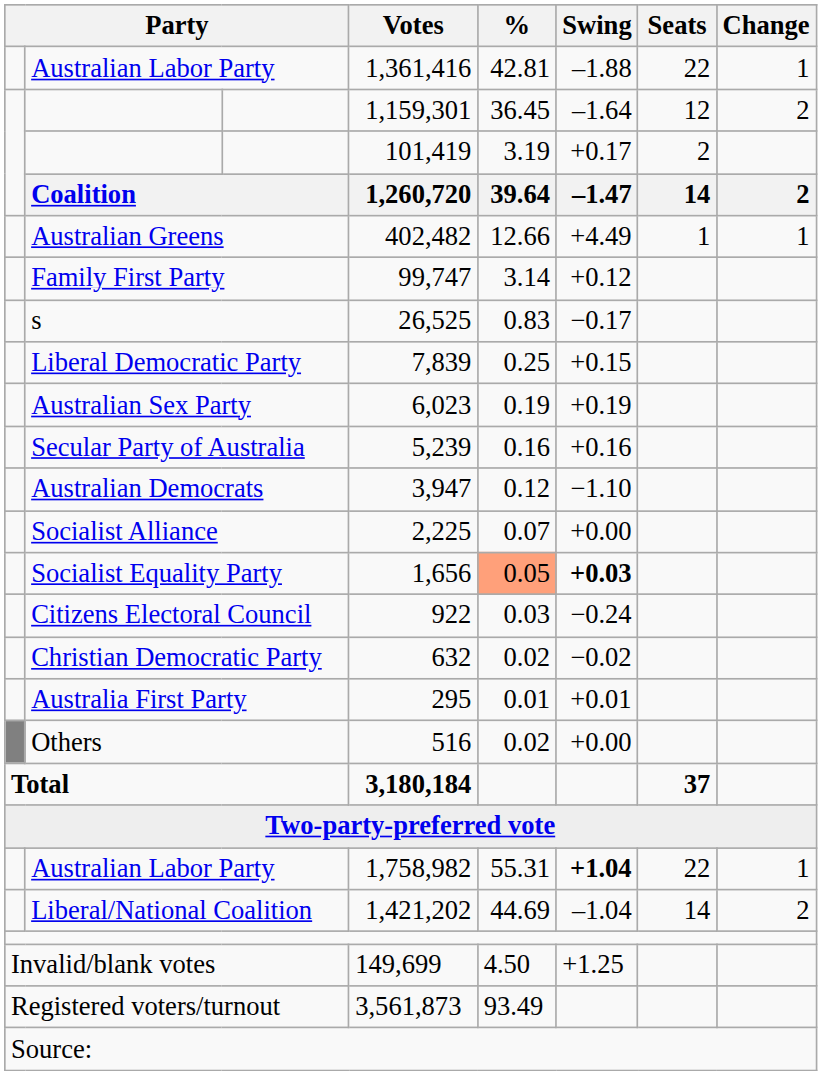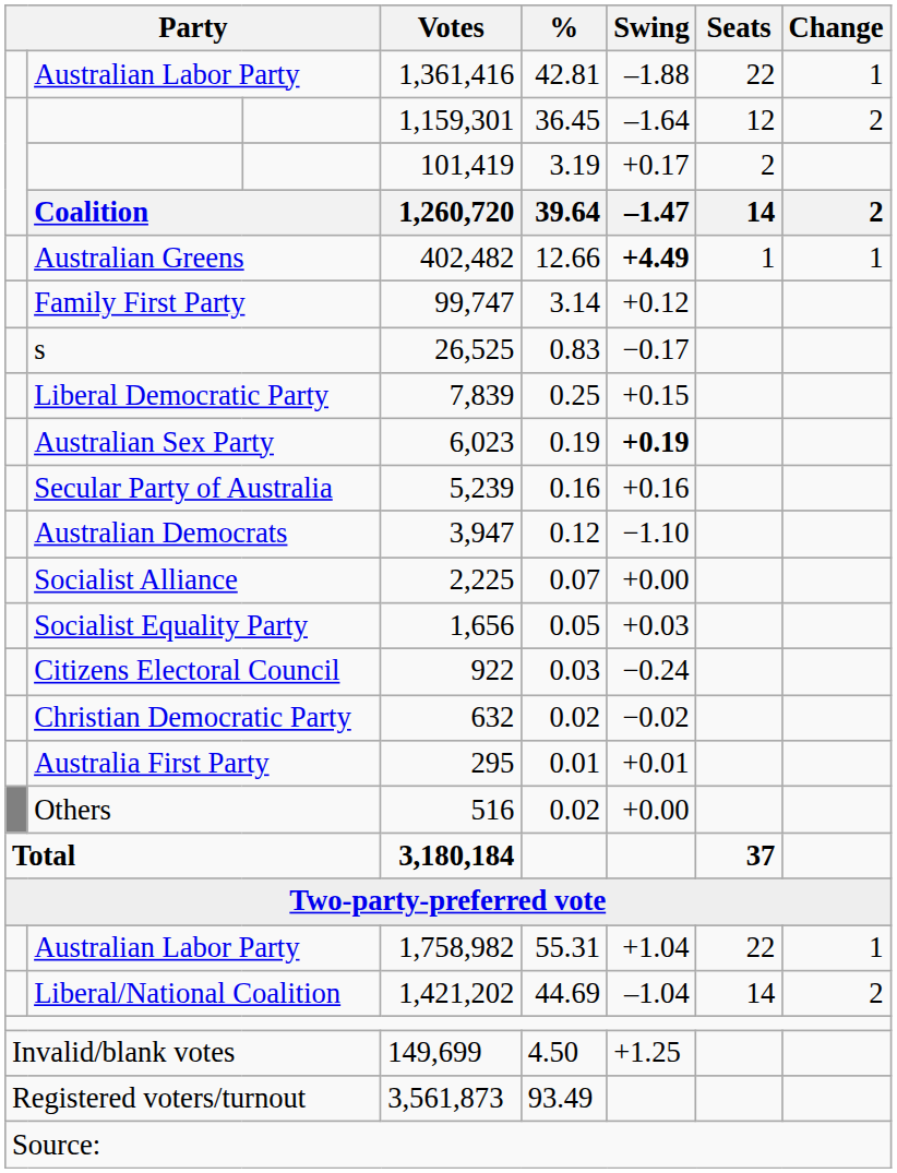402,482 | Swing: normal -> bold
6,023 | Swing: normal -> bold
1,656 | %: lightsalmon background -> no background
1,656 | Swing: bold -> normal
1,758,982 | Swing: bold -> normal
